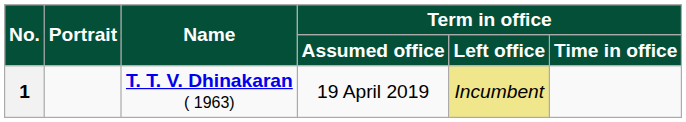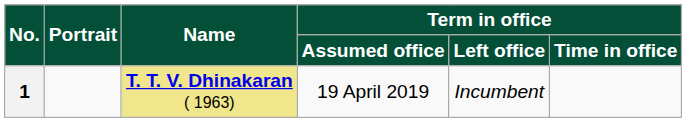1 | Name: no background -> khaki background
1 | Term in office / Left office: khaki background -> no background
